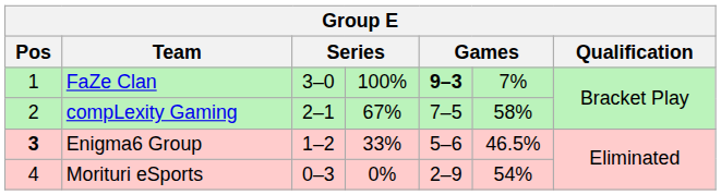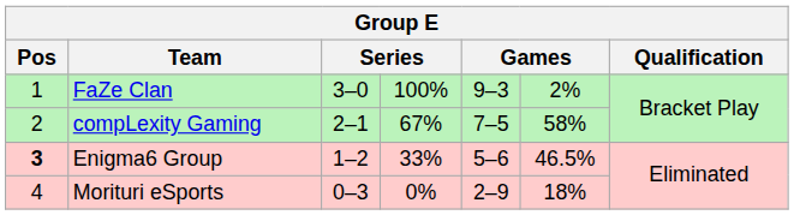FaZe Clan | column 5: bold -> normal
FaZe Clan | column 6: 7% -> 2%
Morituri eSports | column 6: 54% -> 18%
